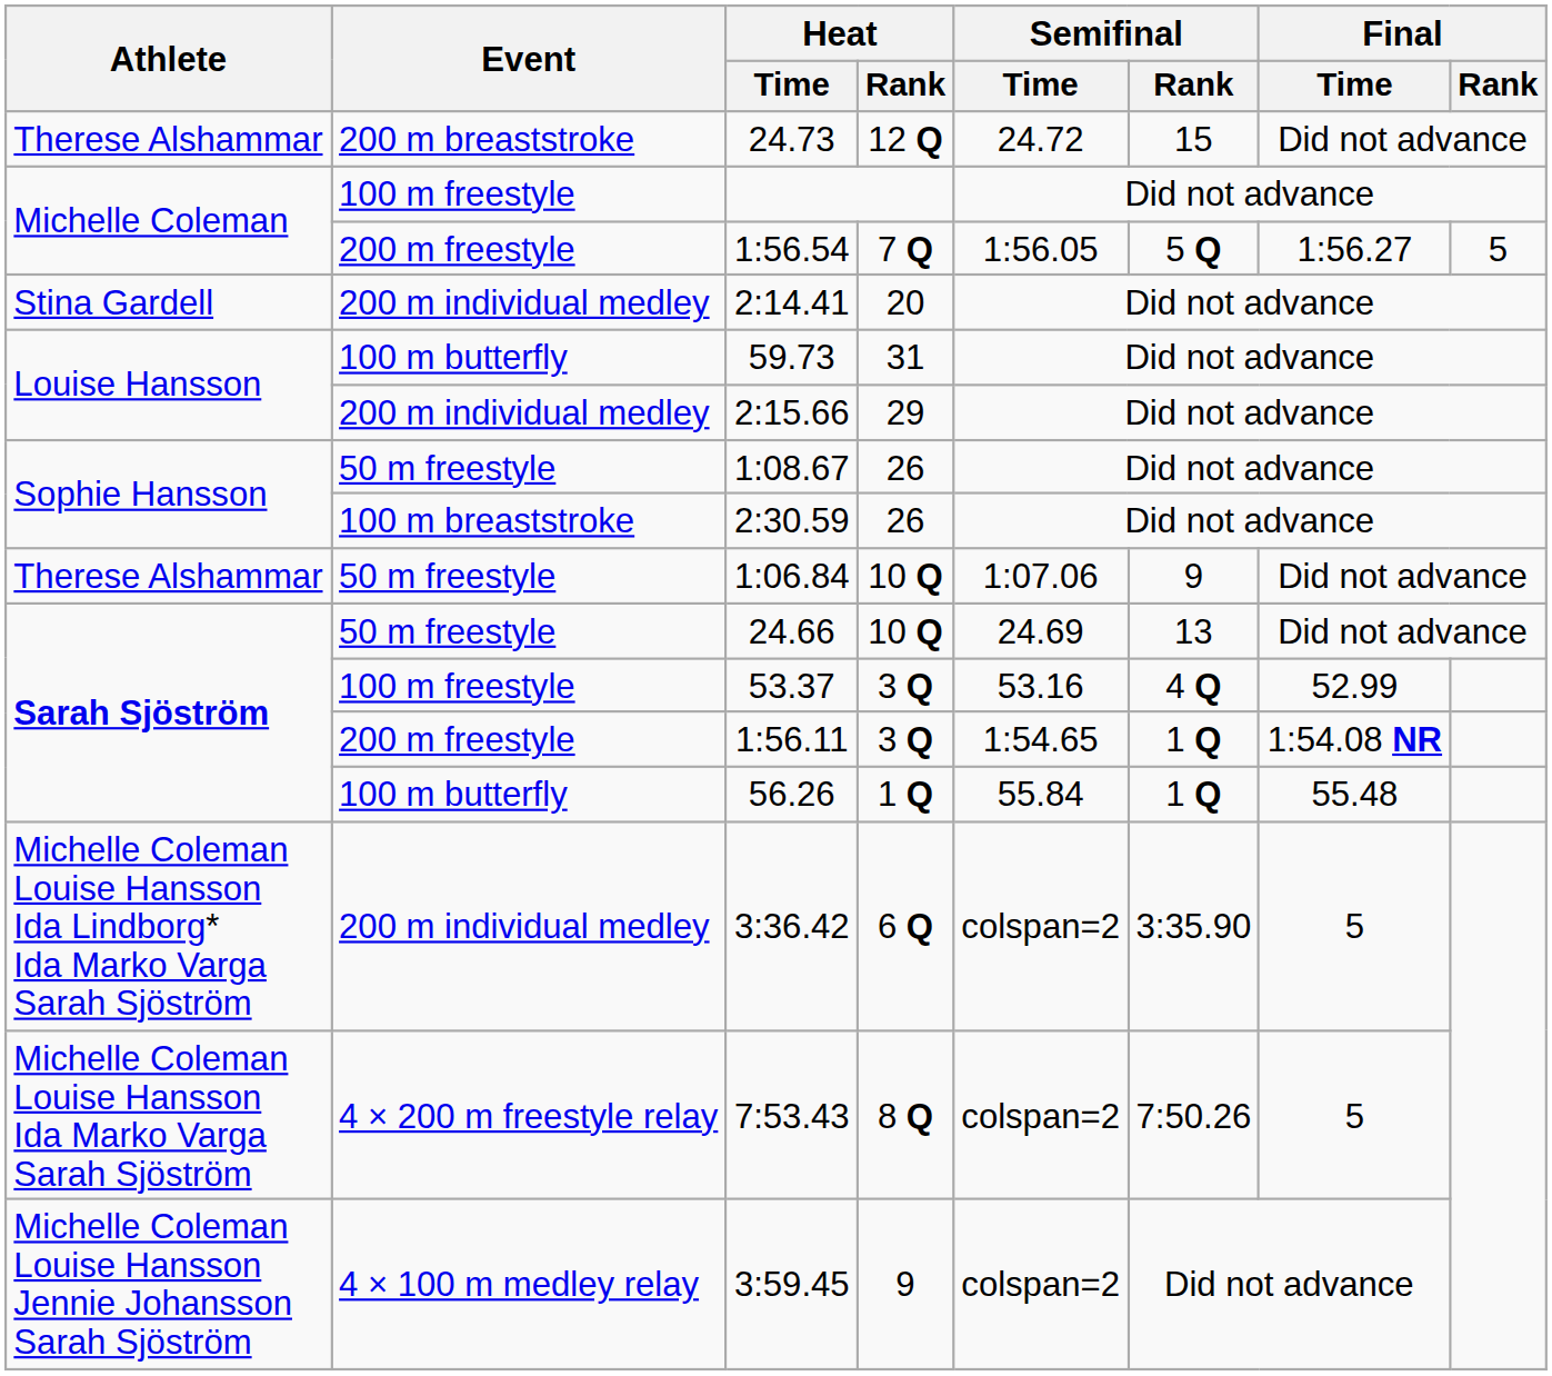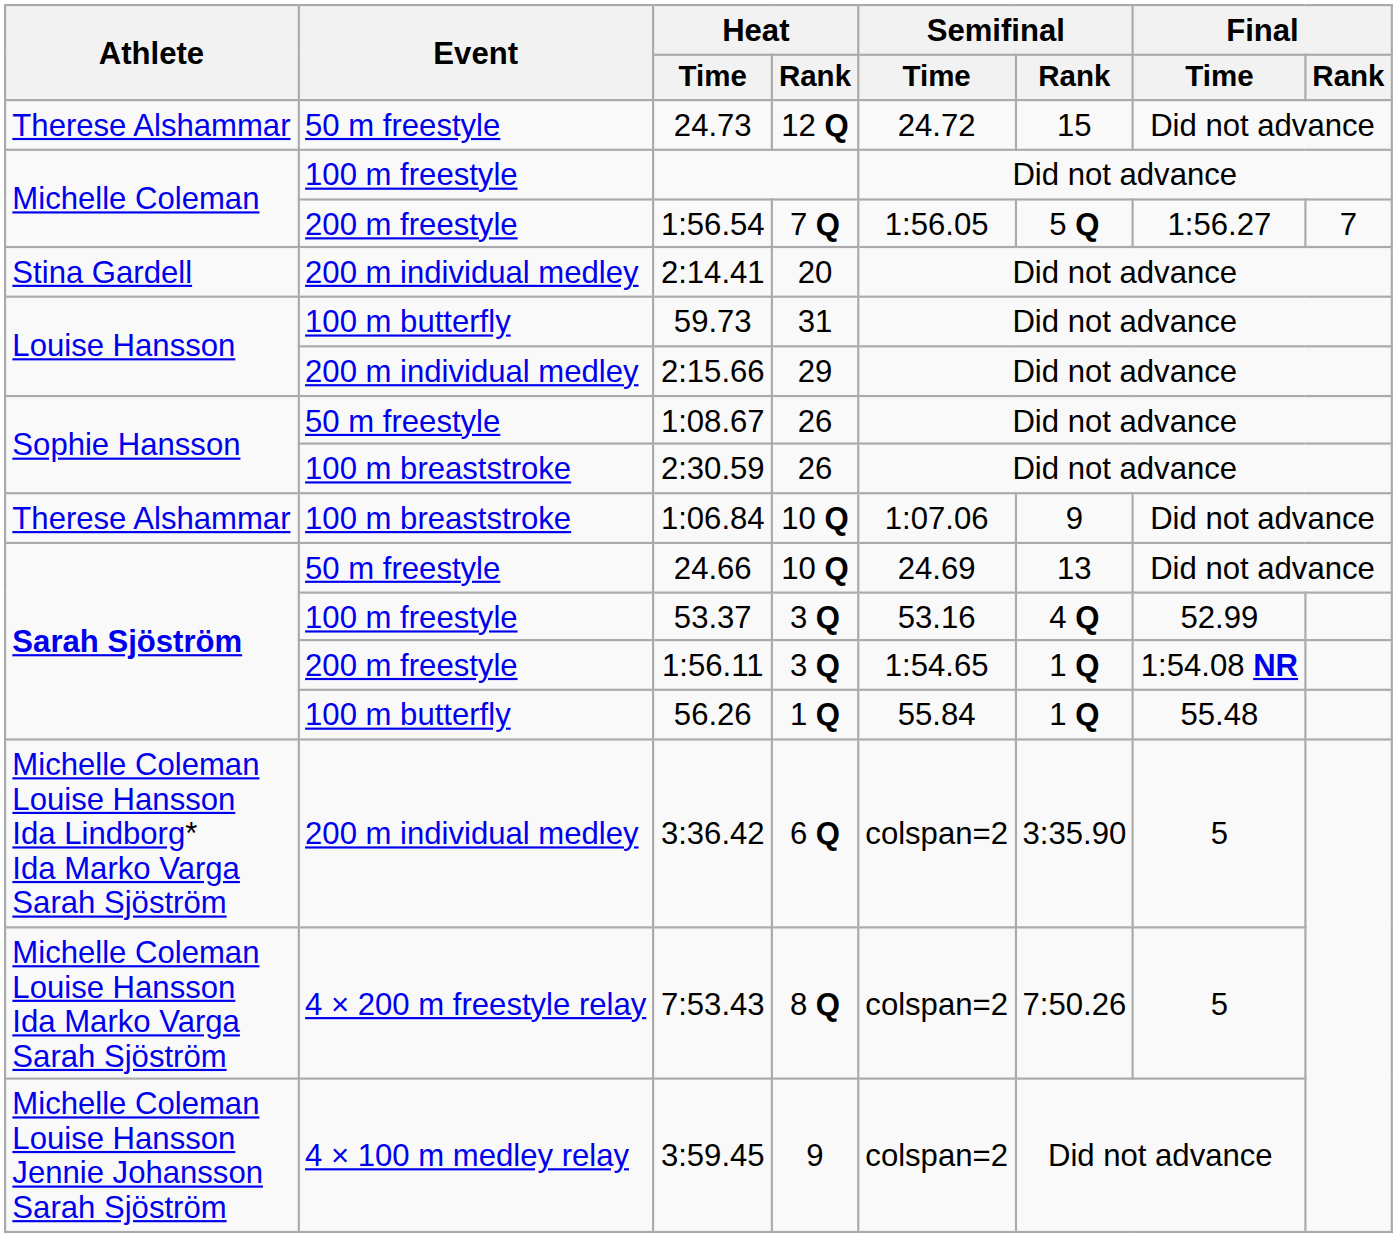24.73 | Event: 200 m breaststroke -> 50 m freestyle
1:56.54 | Final / Rank: 5 -> 7
1:06.84 | Event: 50 m freestyle -> 100 m breaststroke
